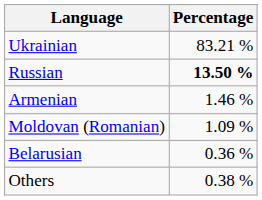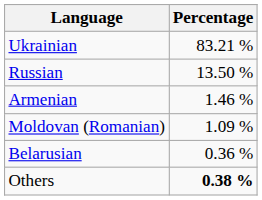Russian | Percentage: bold -> normal
Others | Percentage: normal -> bold
